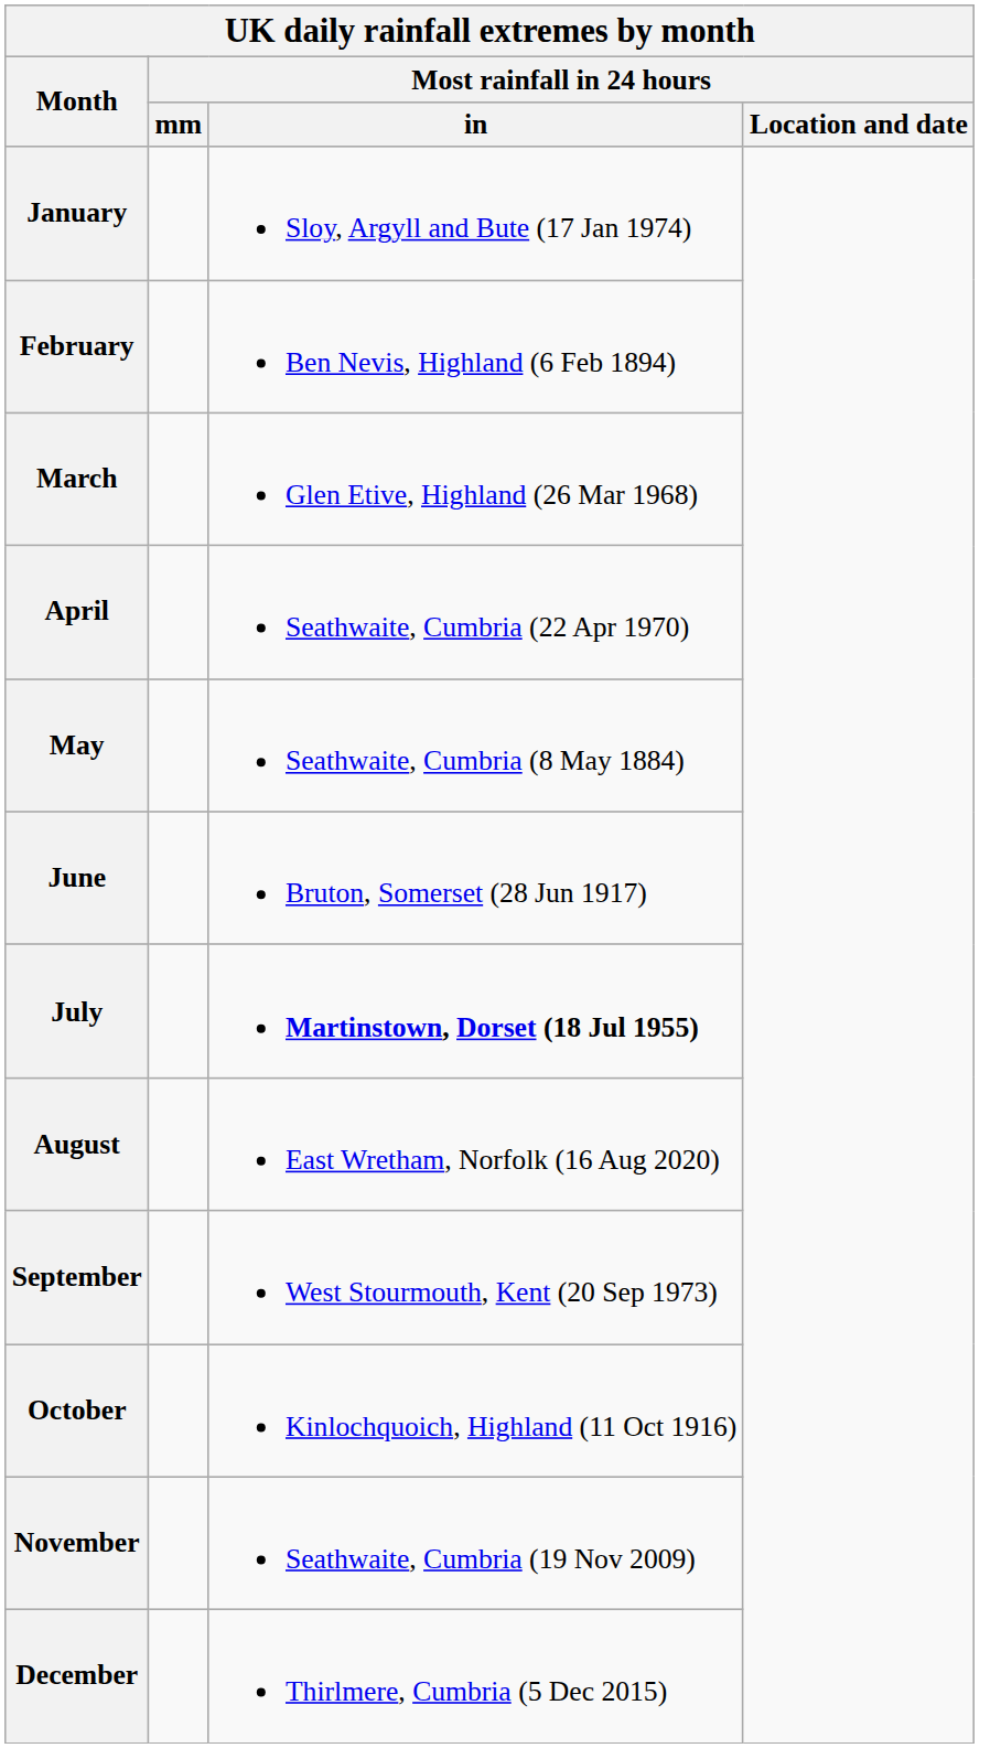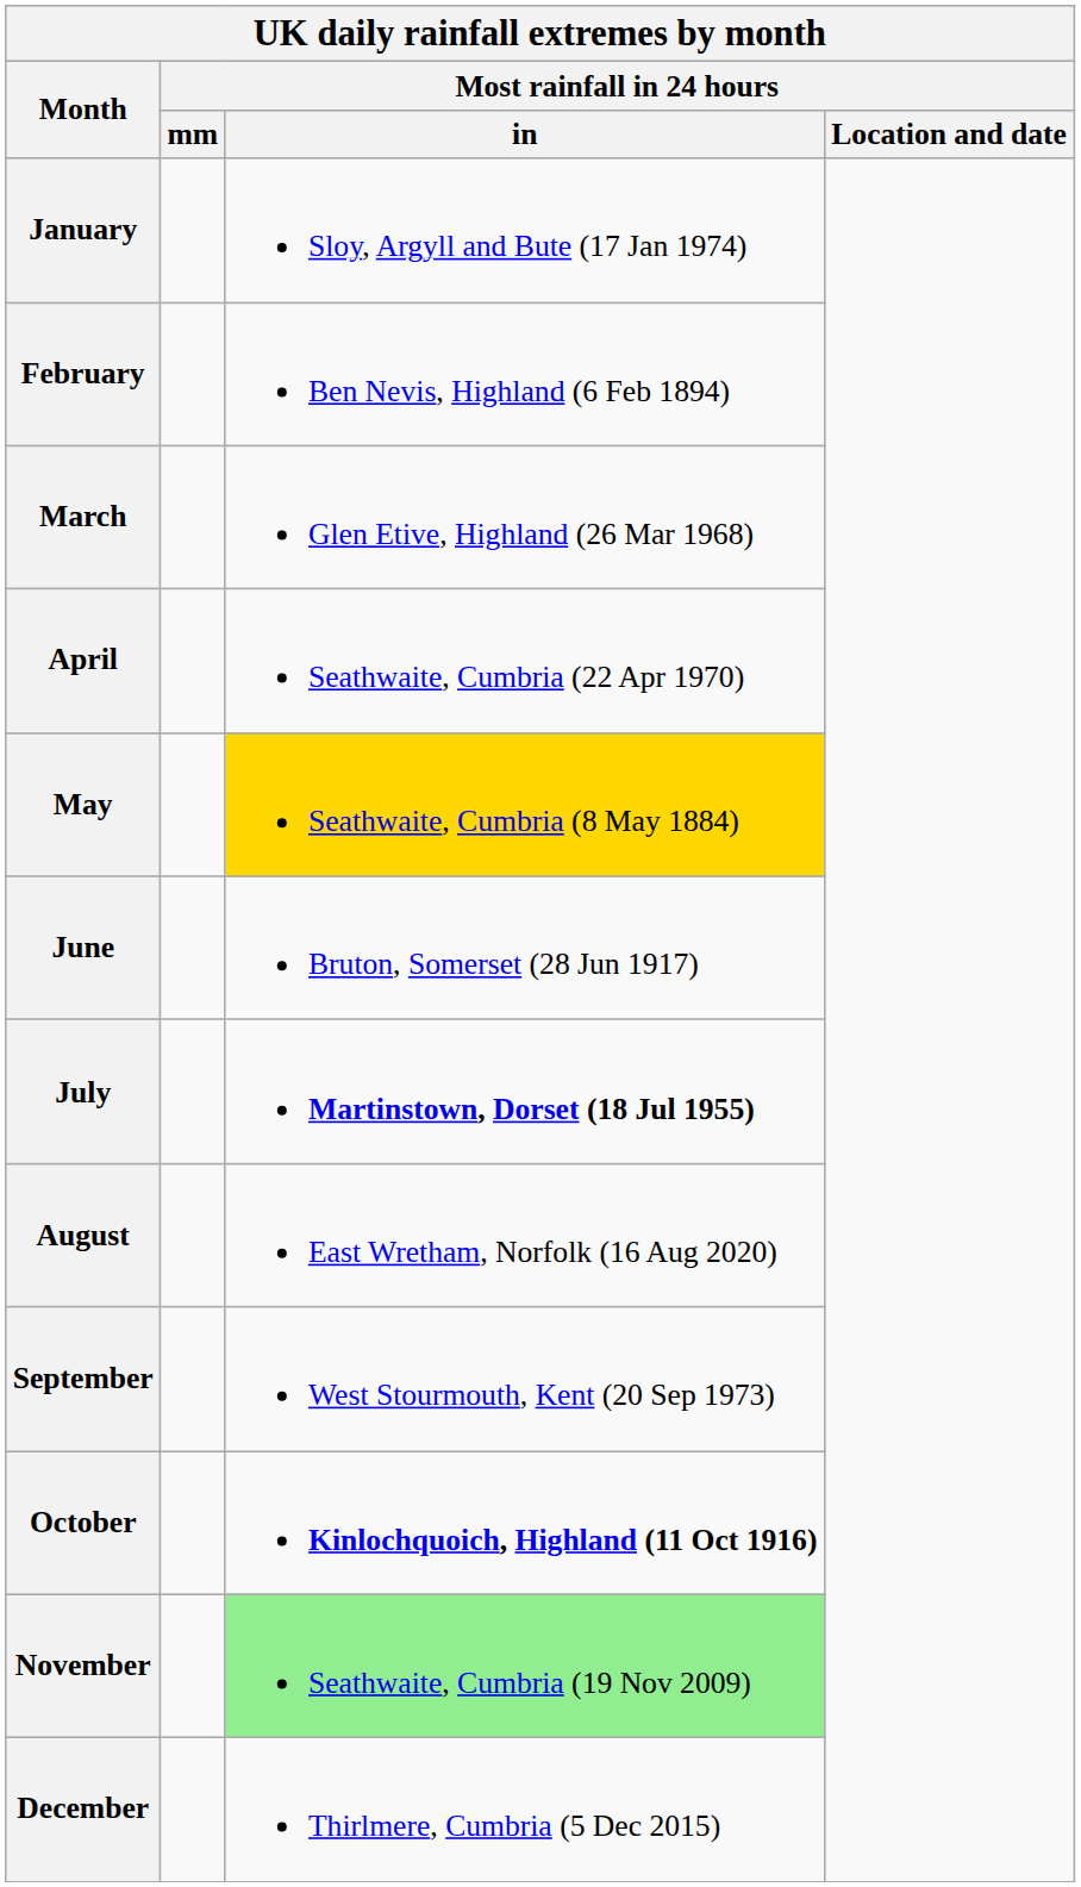May | Most rainfall in 24 hours / in: no background -> gold background
October | Most rainfall in 24 hours / in: normal -> bold
November | Most rainfall in 24 hours / in: no background -> lightgreen background
